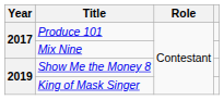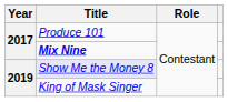Mix Nine | Title: normal -> bold
Show Me the Money 8 | Title: no background -> lavender background
